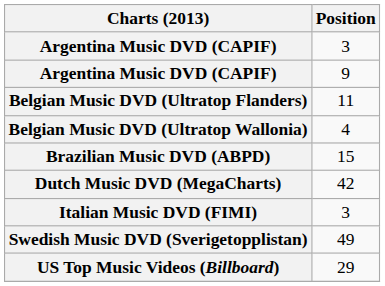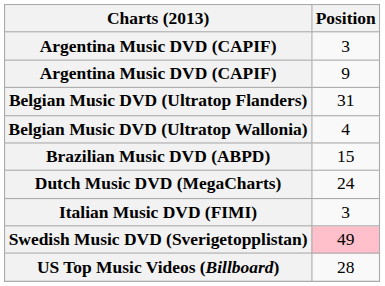row 4 | Position: 11 -> 31
row 7 | Position: 42 -> 24
row 9 | Position: no background -> pink background
row 10 | Position: 29 -> 28
